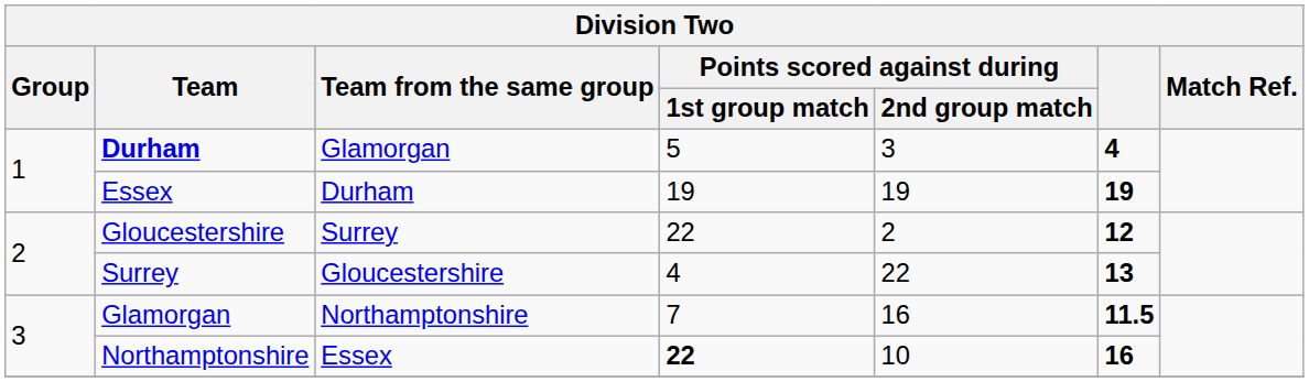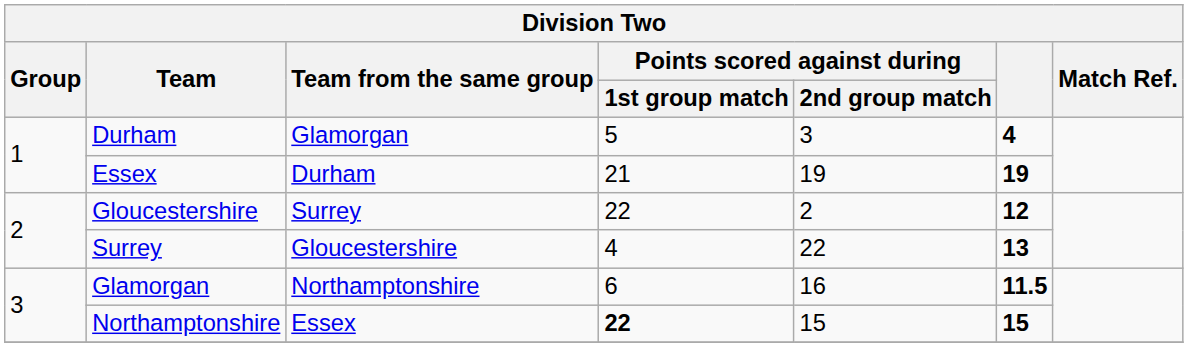row 4 | Team: bold -> normal
row 5 | Points scored against during / 1st group match: 19 -> 21
row 8 | Points scored against during / 1st group match: 7 -> 6
row 9 | Points scored against during / 2nd group match: 10 -> 15
row 9 | column 6: 16 -> 15
